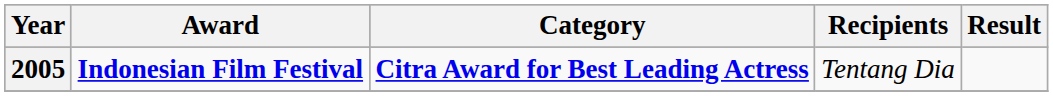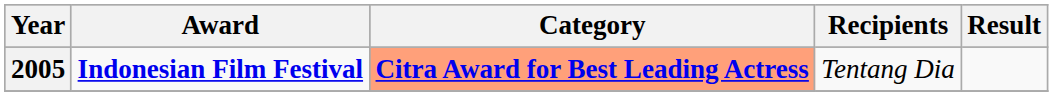2005 | Category: no background -> lightsalmon background
